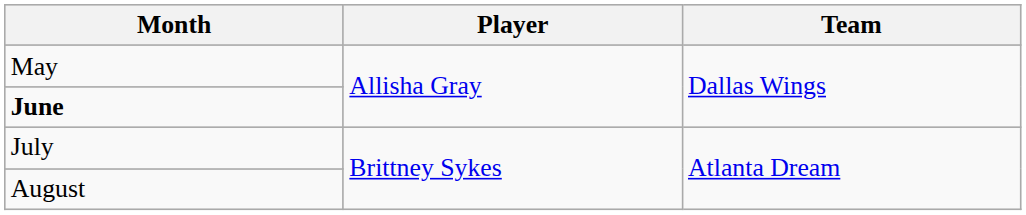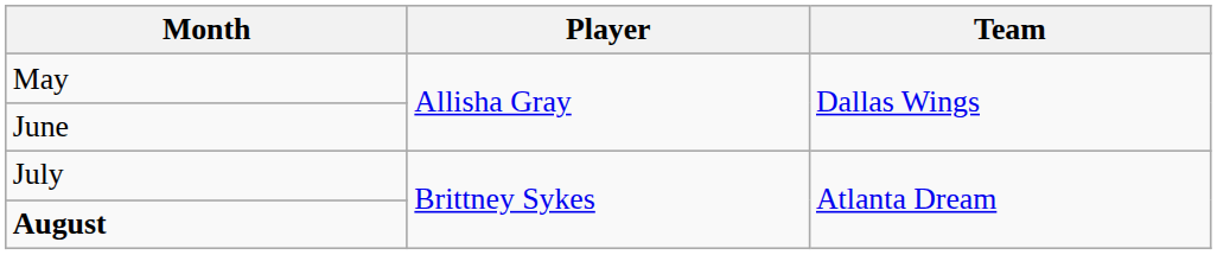June | Month: bold -> normal
August | Month: normal -> bold
